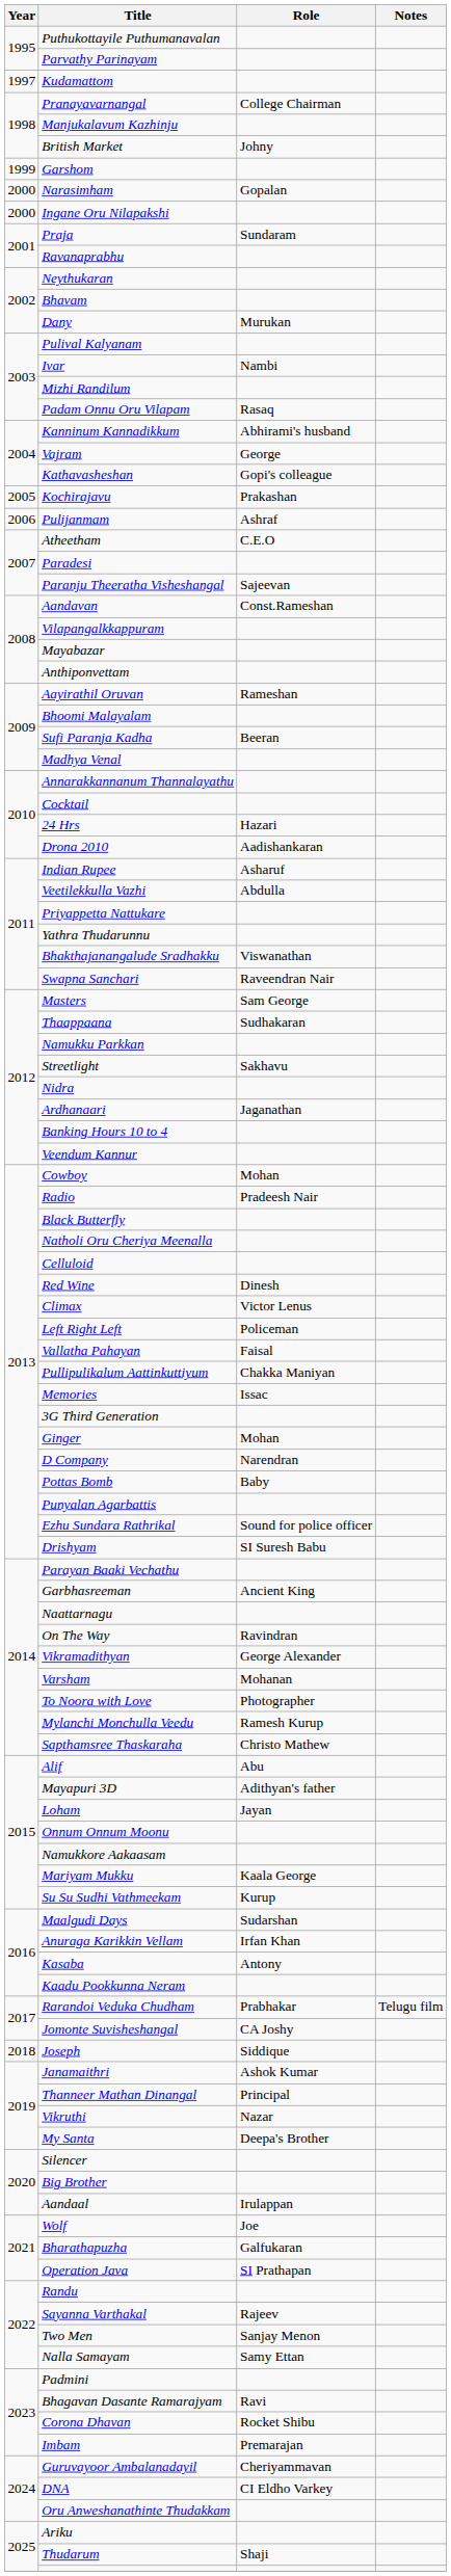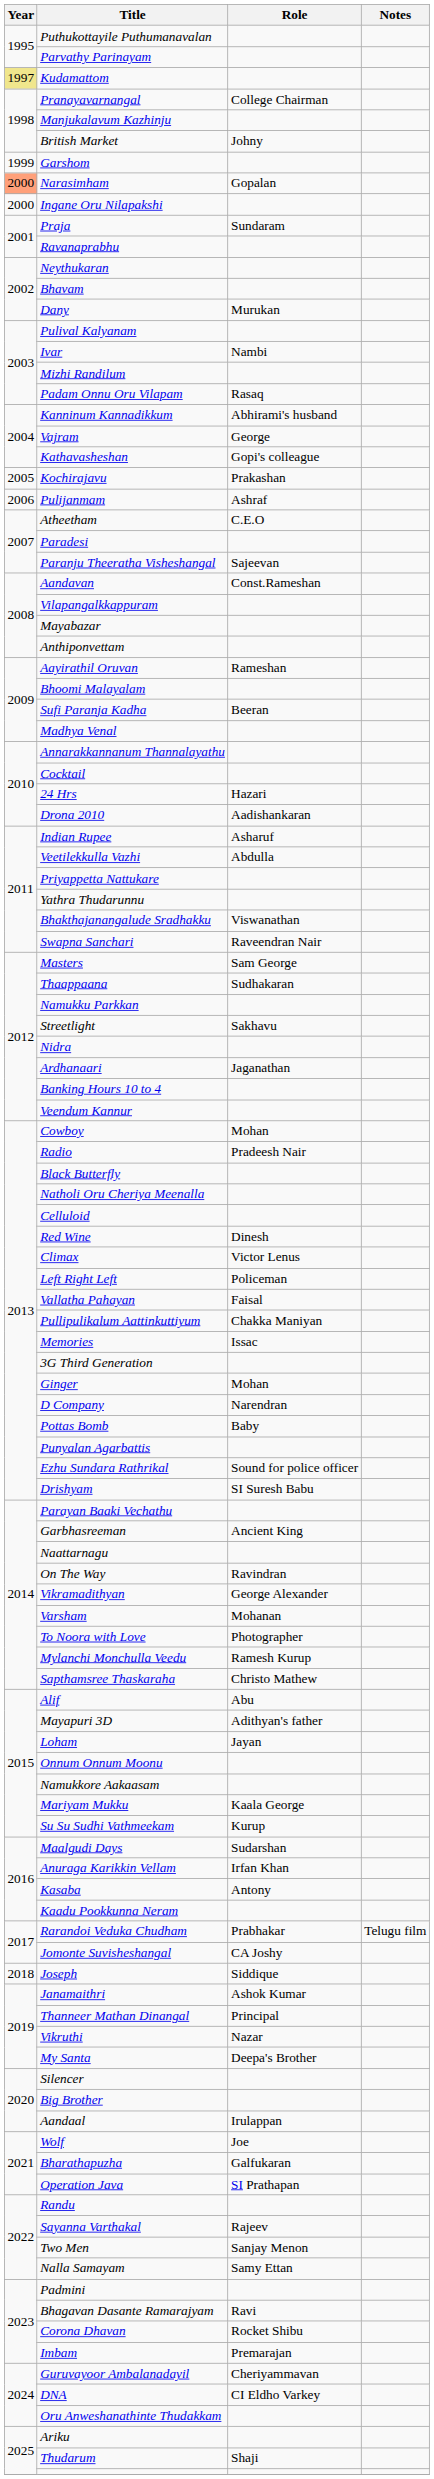Kudamattom | Year: no background -> khaki background
Narasimham | Year: no background -> lightsalmon background
